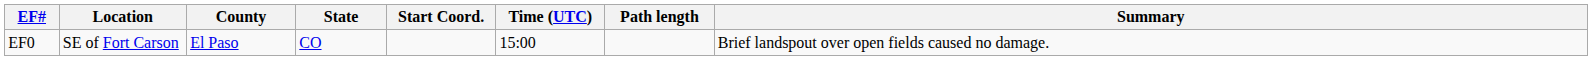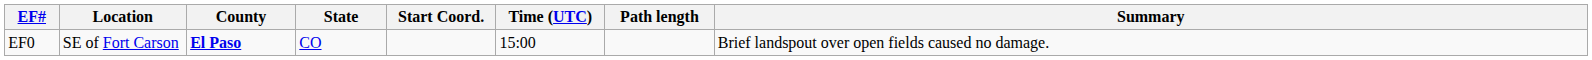EF0 | County: normal -> bold
